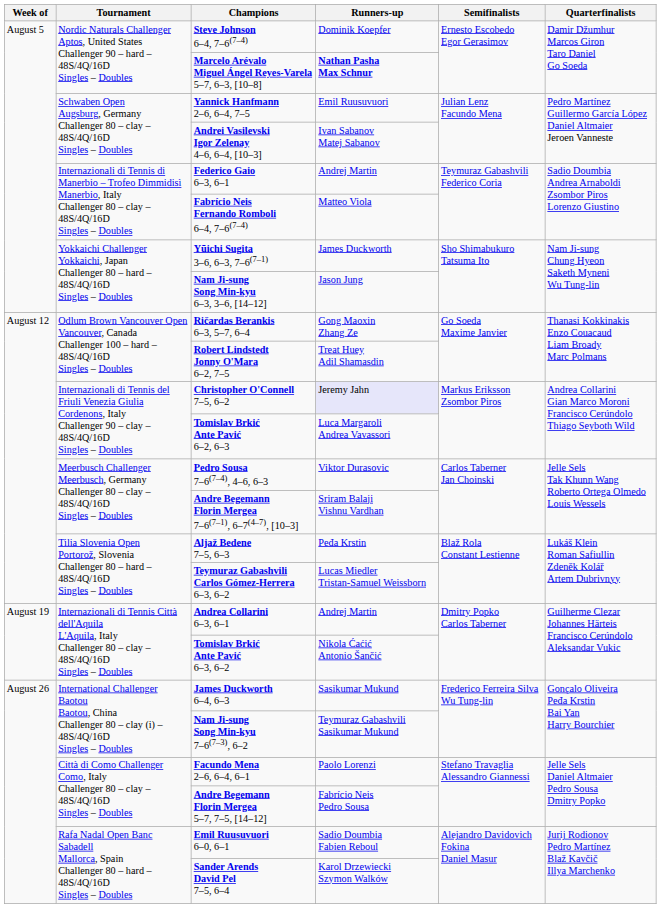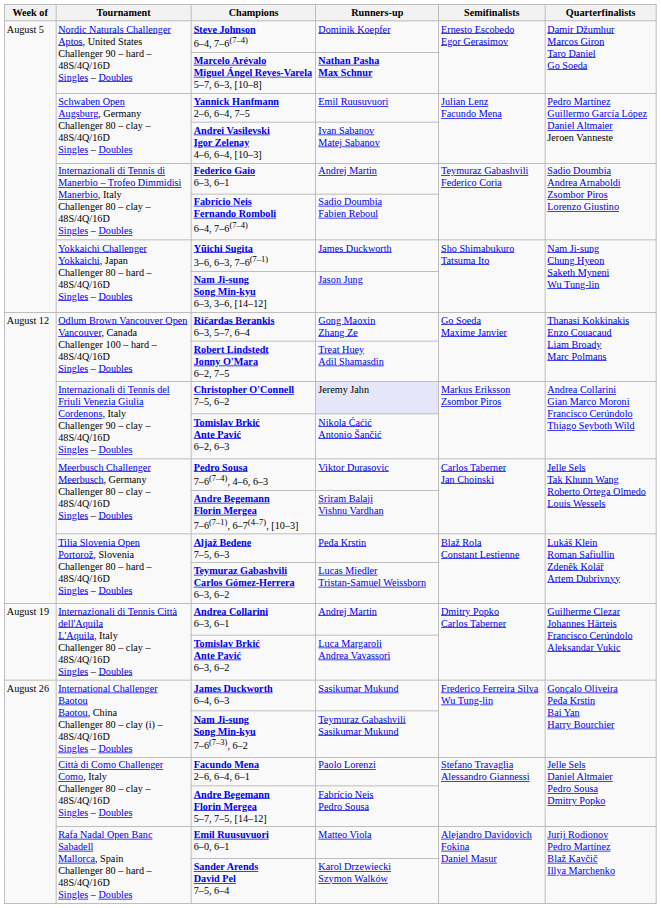Fabrício Neis Fernando Romboli 6–4, 7–6(7–4) | Runners-up: Matteo Viola -> Sadio Doumbia Fabien Reboul
Tomislav Brkić Ante Pavić 6–2, 6–3 | Runners-up: Luca Margaroli Andrea Vavassori -> Nikola Ćaćić Antonio Šančić
Tomislav Brkić Ante Pavić 6–3, 6–2 | Runners-up: Nikola Ćaćić Antonio Šančić -> Luca Margaroli Andrea Vavassori
Emil Ruusuvuori 6–0, 6–1 | Runners-up: Sadio Doumbia Fabien Reboul -> Matteo Viola
